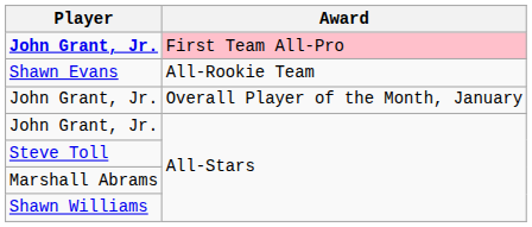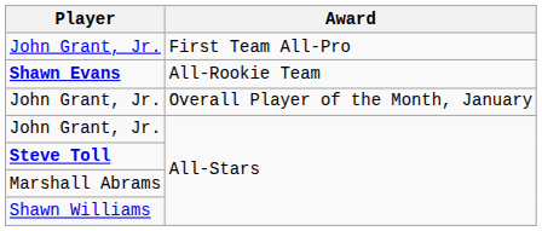row 2 | Player: bold -> normal
row 2 | Award: pink background -> no background
row 3 | Player: normal -> bold
row 6 | Player: normal -> bold
